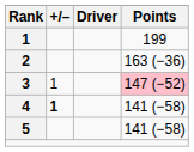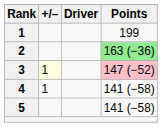2 | Points: no background -> lightgreen background
3 | +/–: no background -> lightyellow background
4 | +/–: bold -> normal
